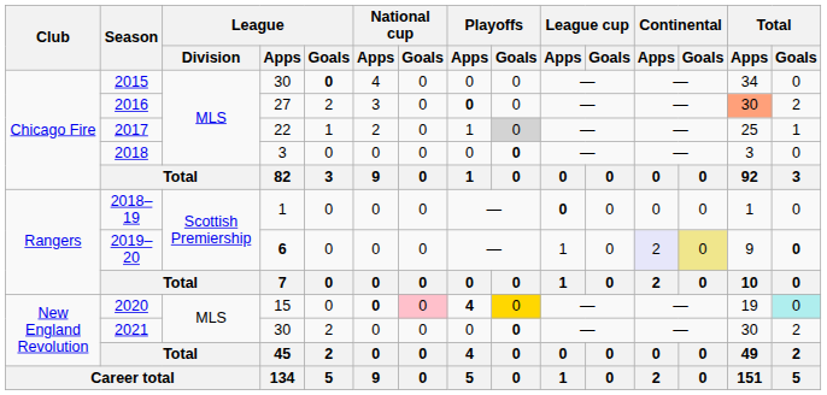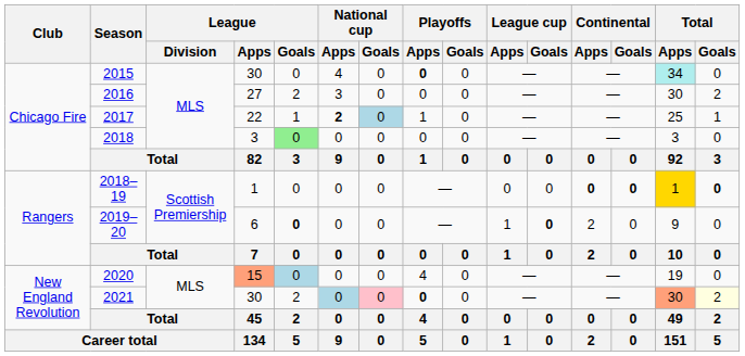2015 | League / Goals: bold -> normal
2015 | Playoffs / Apps: normal -> bold
2015 | Total / Apps: no background -> paleturquoise background
2016 | Playoffs / Apps: bold -> normal
2016 | Total / Apps: lightsalmon background -> no background
2017 | National cup / Apps: normal -> bold
2017 | National cup / Goals: no background -> lightblue background
2017 | Playoffs / Goals: lightgrey background -> no background
2018 | League / Goals: no background -> lightgreen background
2018 | Playoffs / Goals: bold -> normal
2018–19 | League cup / Apps: bold -> normal
2018–19 | Continental / Apps: normal -> bold
2018–19 | Continental / Goals: normal -> bold
2018–19 | Total / Apps: no background -> gold background
2018–19 | Total / Goals: normal -> bold
2019–20 | League / Apps: bold -> normal
2019–20 | League / Goals: normal -> bold
2019–20 | League cup / Goals: normal -> bold
2019–20 | Continental / Apps: lavender background -> no background
2019–20 | Continental / Goals: khaki background -> no background
2019–20 | Total / Goals: bold -> normal
2020 | League / Apps: no background -> lightsalmon background
2020 | League / Goals: no background -> lightblue background
2020 | National cup / Apps: bold -> normal
2020 | National cup / Goals: pink background -> no background
2020 | Playoffs / Apps: bold -> normal
2020 | Playoffs / Goals: gold background -> no background
2020 | Total / Goals: paleturquoise background -> no background
2021 | National cup / Apps: no background -> lightblue background
2021 | National cup / Goals: no background -> pink background
2021 | Playoffs / Apps: normal -> bold
2021 | Playoffs / Goals: bold -> normal
2021 | Total / Apps: no background -> lightsalmon background
2021 | Total / Goals: no background -> lightyellow background
